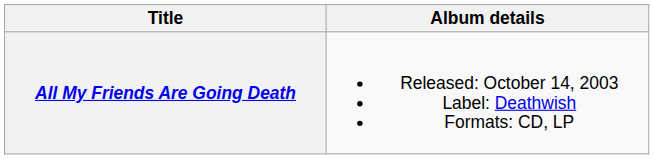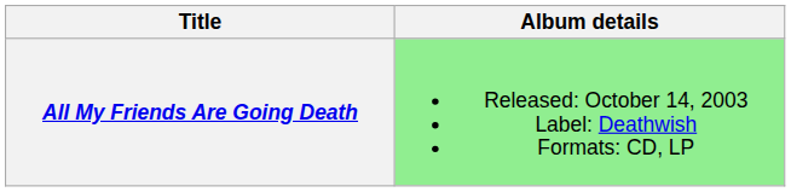row 2 | Album details: no background -> lightgreen background
